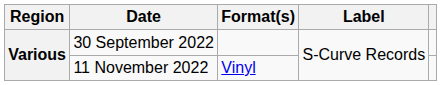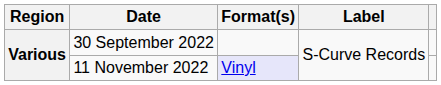11 November 2022 | Format(s): no background -> lavender background
